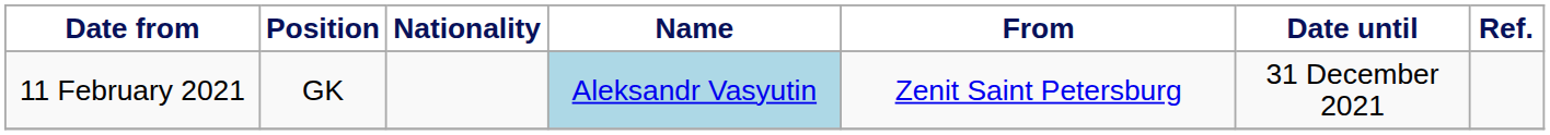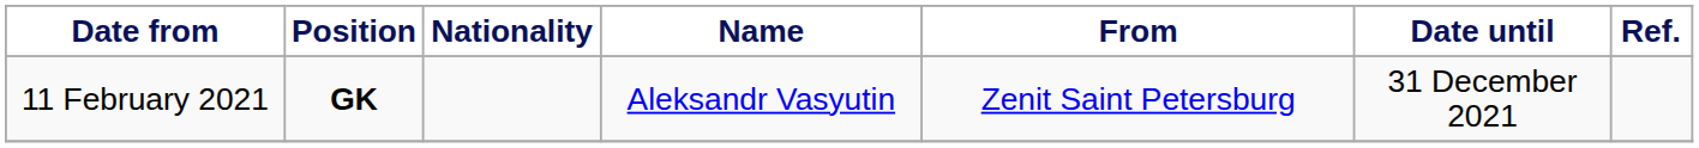11 February 2021 | Position: normal -> bold
11 February 2021 | Name: lightblue background -> no background
